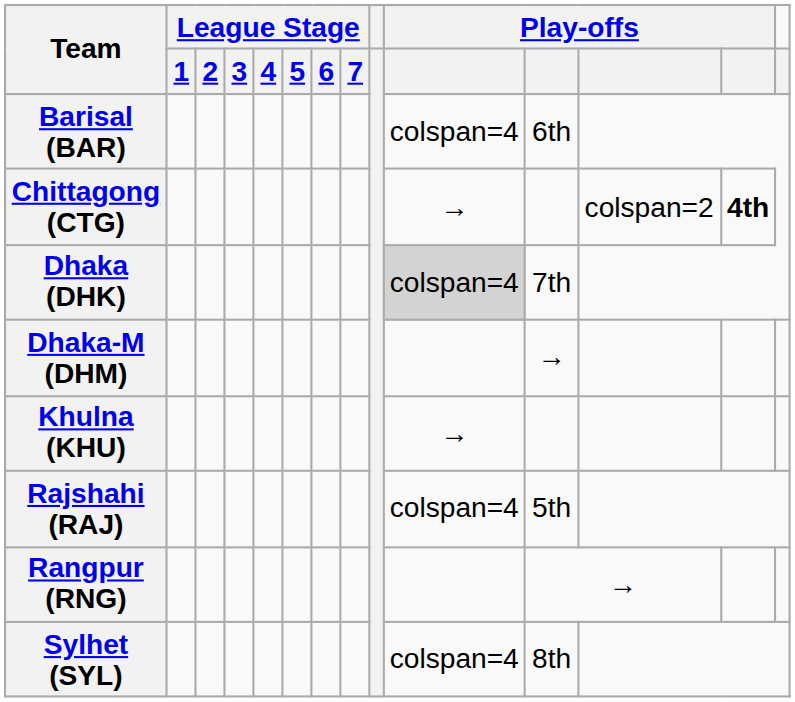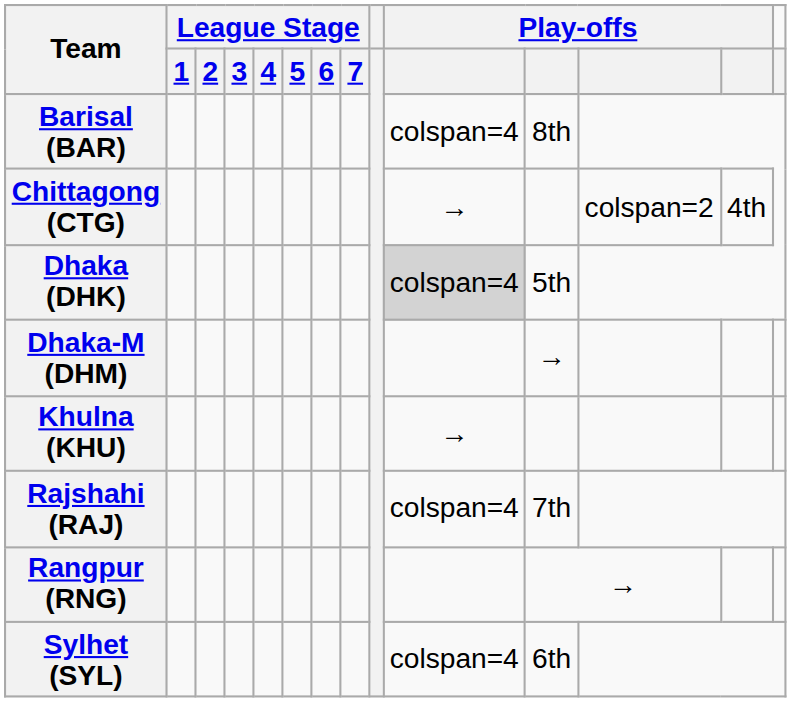Barisal (BAR) | column 11: 6th -> 8th
Chittagong (CTG) | column 13: bold -> normal
Dhaka (DHK) | column 11: 7th -> 5th
Rajshahi (RAJ) | column 11: 5th -> 7th
Sylhet (SYL) | column 11: 8th -> 6th
